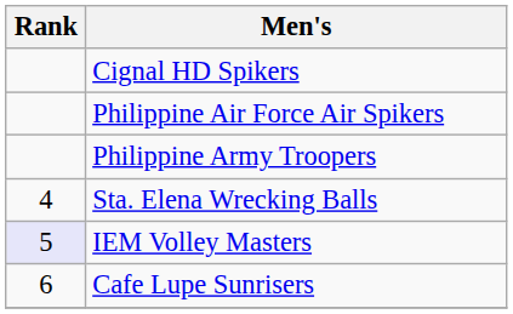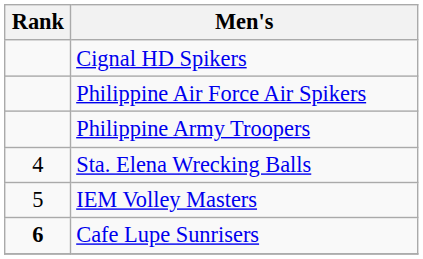IEM Volley Masters | Rank: lavender background -> no background
Cafe Lupe Sunrisers | Rank: normal -> bold
